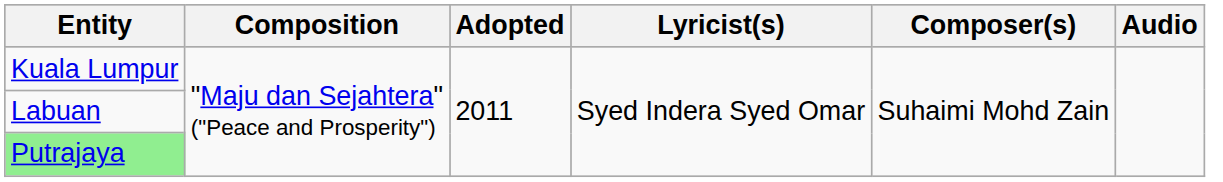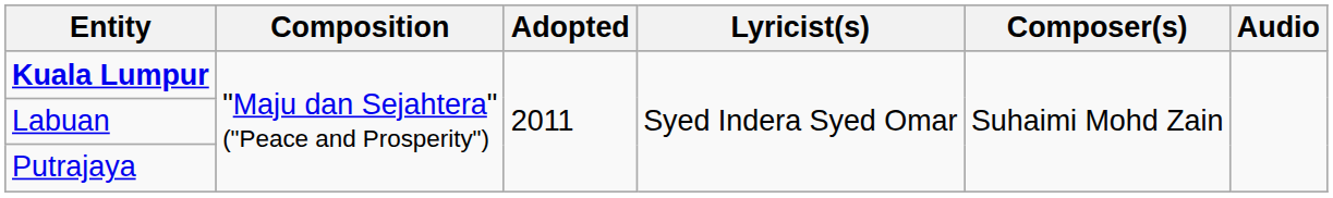Kuala Lumpur | Entity: normal -> bold
Putrajaya | Entity: lightgreen background -> no background
